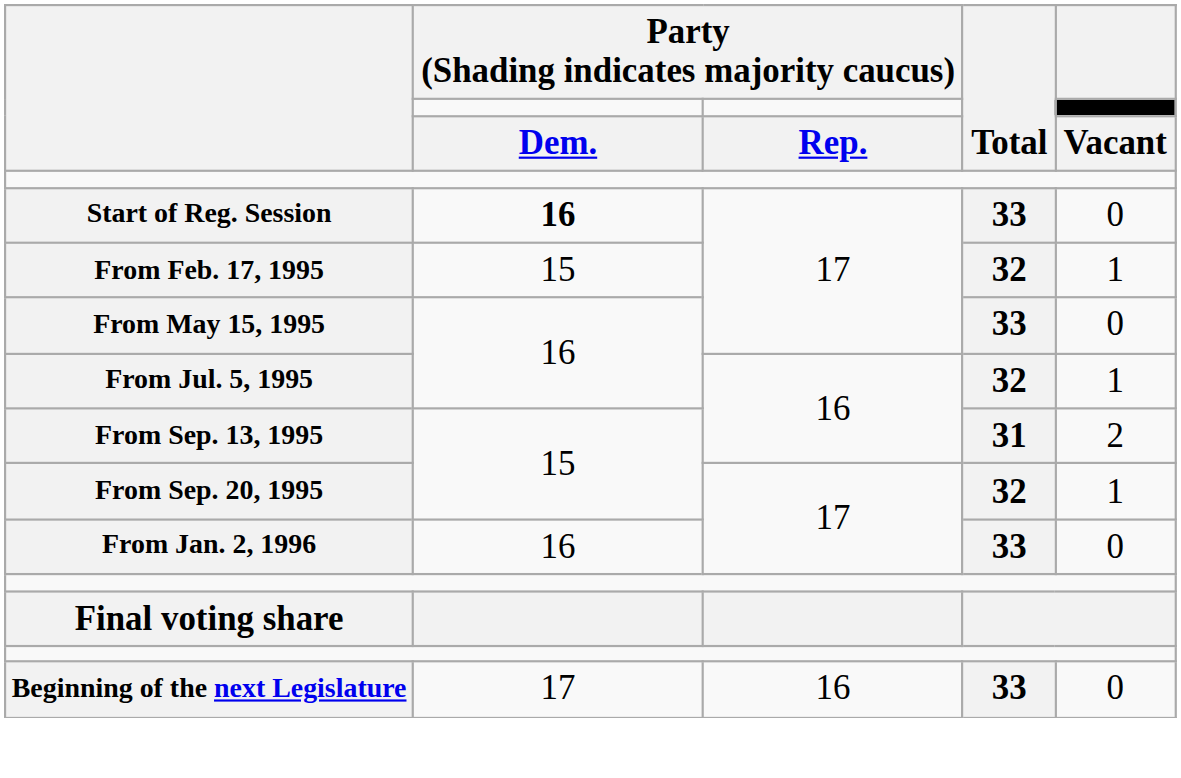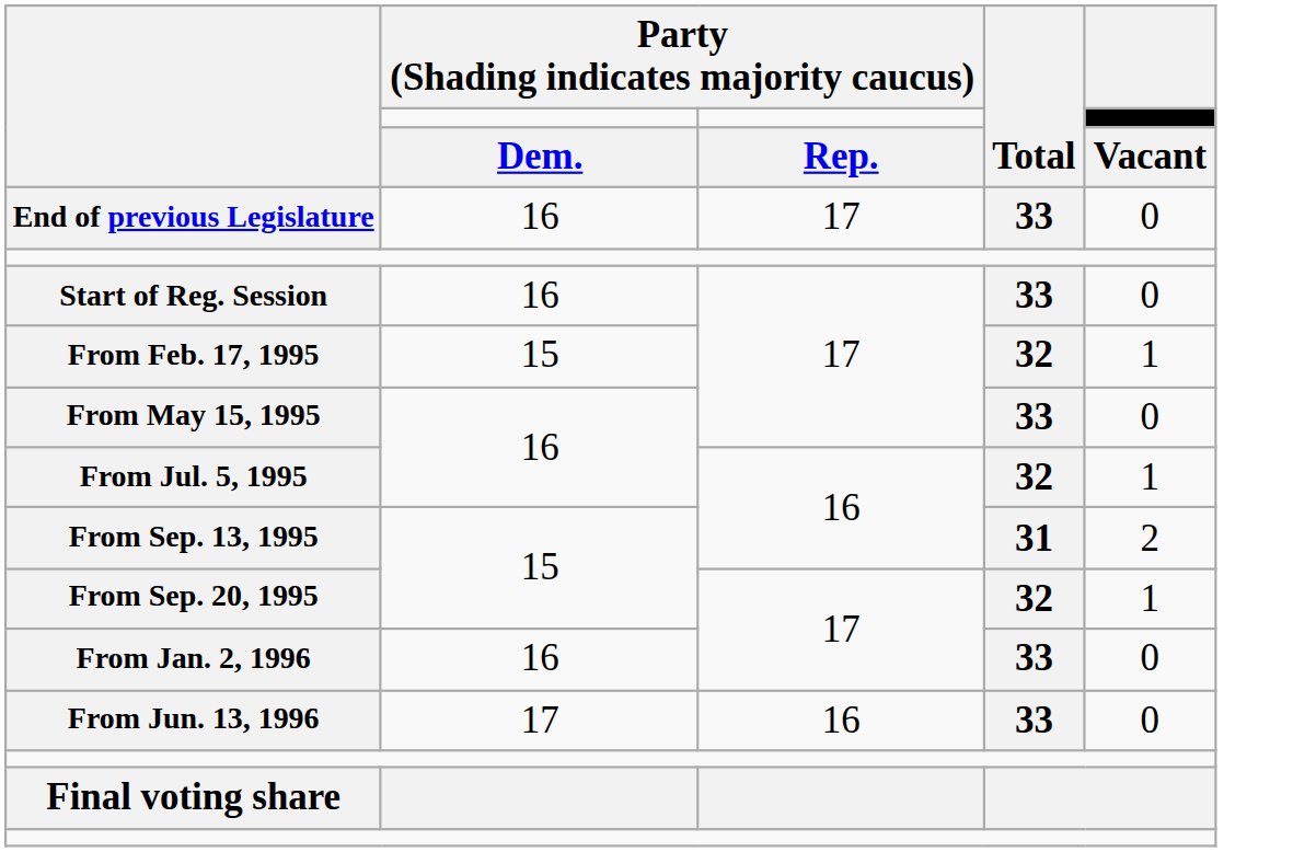+ row: End of previous Legislature | 16 | 17 | 33 | 0
Start of Reg. Session | column 2: bold -> normal
+ row: From Jun. 13, 1996 | 17 | 16 | 33 | 0
- row: Beginning of the next Legislature | 17 | 16 | 33 | 0
